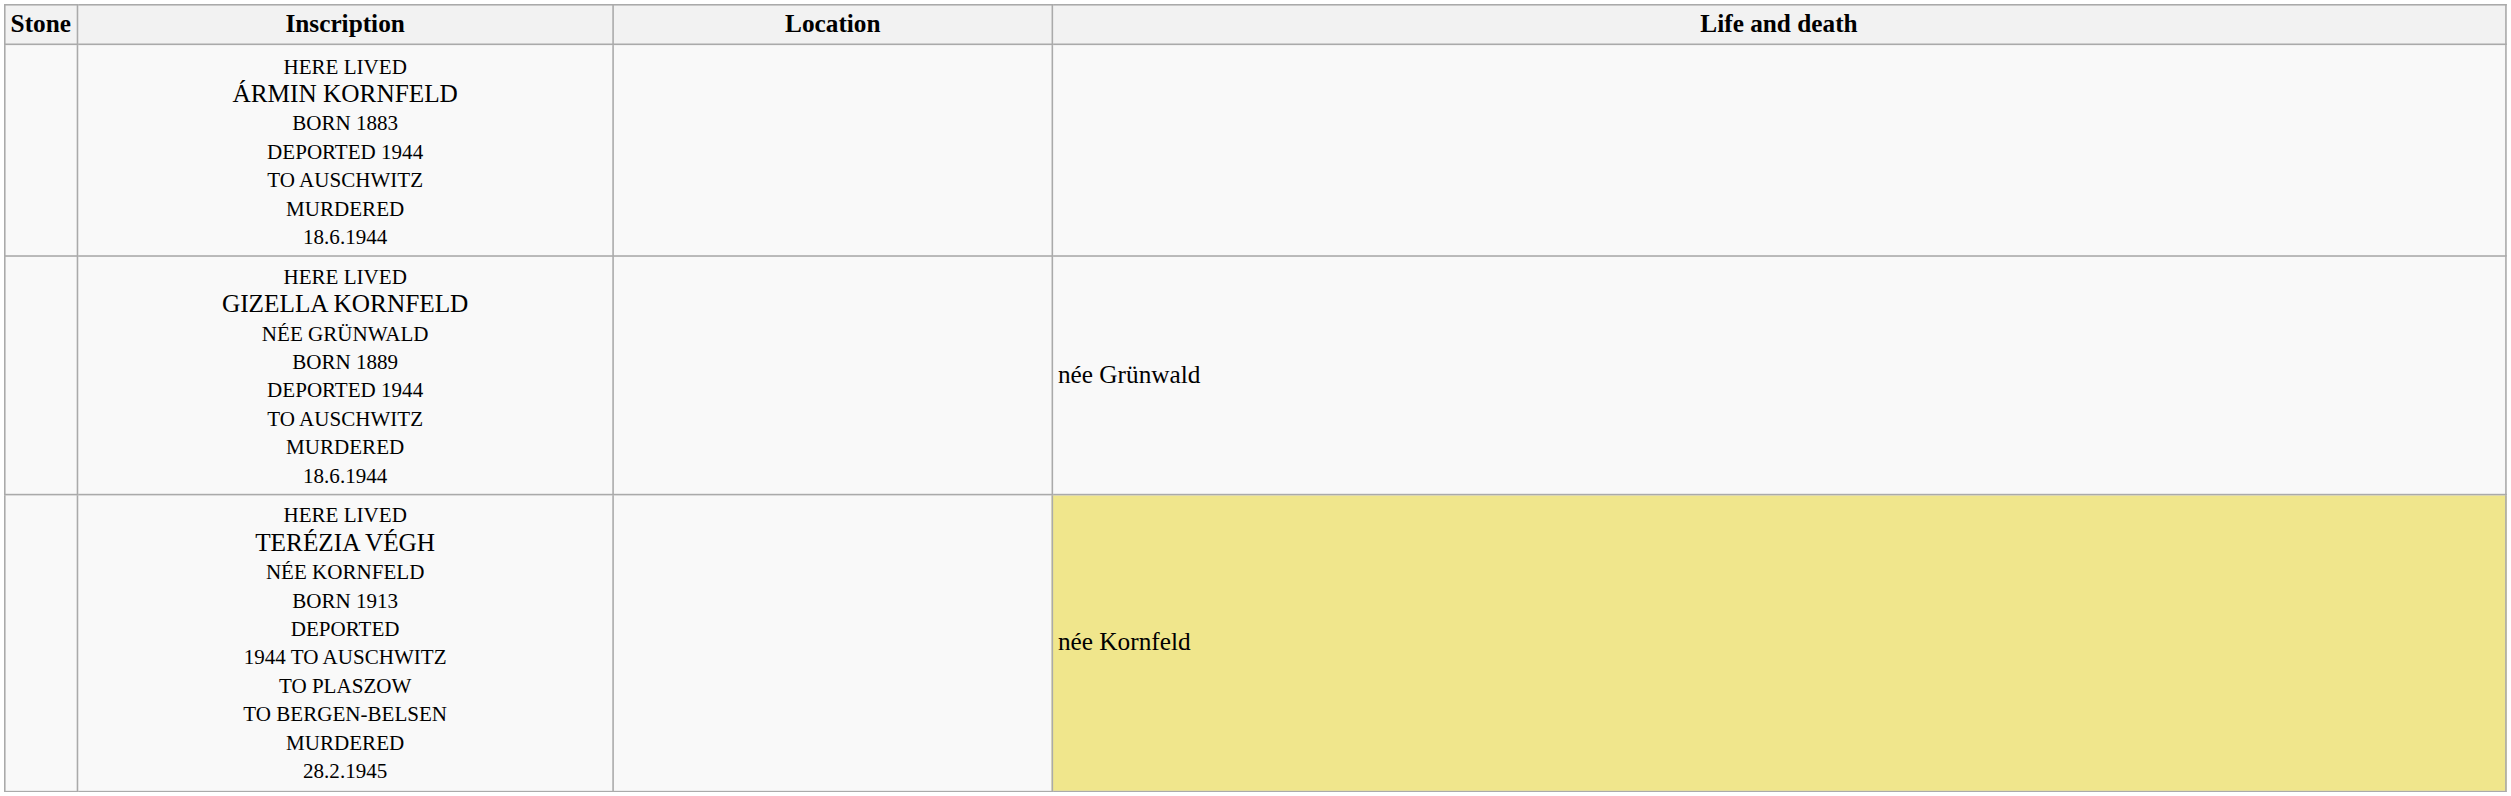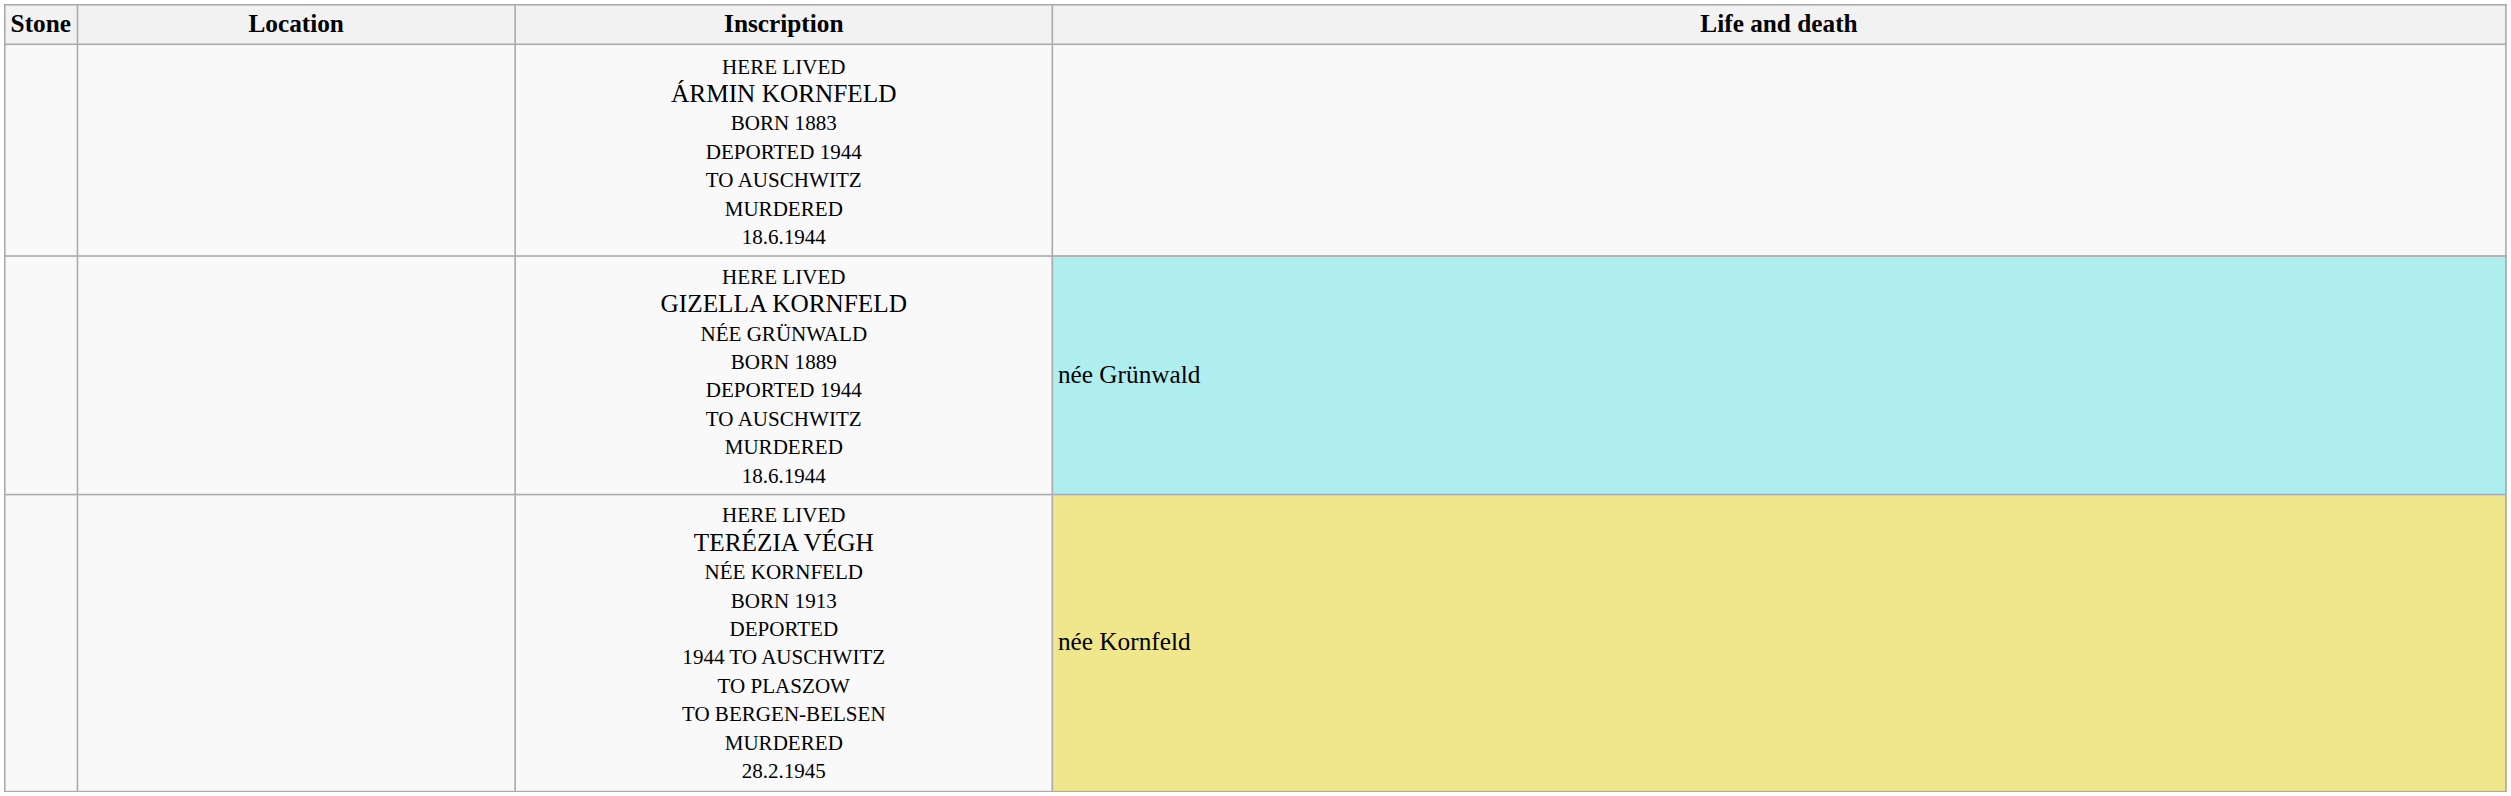columns swapped: Inscription <-> Location
row 3 | Life and death: no background -> paleturquoise background
